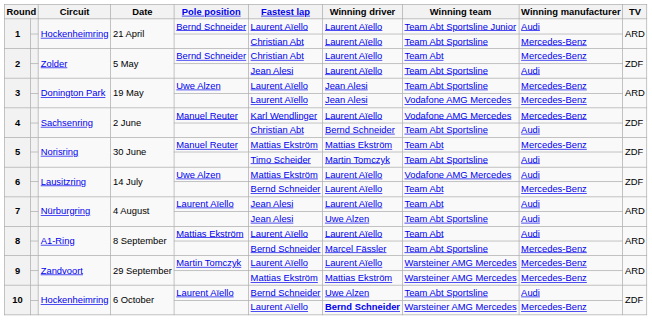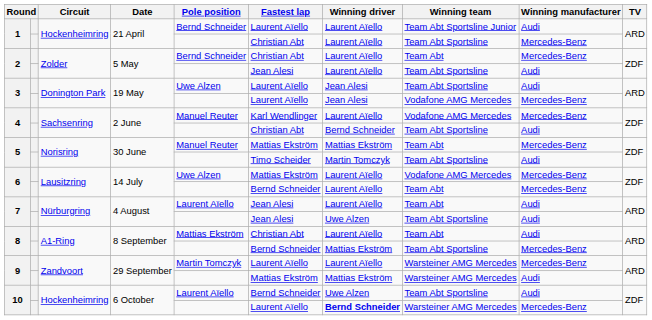row 6 | Winning manufacturer: Mercedes-Benz -> Audi
row 12 | Winning manufacturer: Audi -> Mercedes-Benz
row 16 | Fastest lap: Laurent Aïello -> Christian Abt
row 17 | Winning driver: Marcel Fässler -> Mattias Ekström
row 19 | Winning manufacturer: Mercedes-Benz -> Audi
